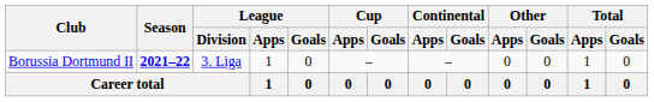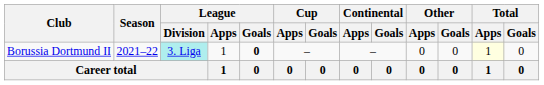Borussia Dortmund II | Season: bold -> normal
Borussia Dortmund II | League / Division: no background -> paleturquoise background
Borussia Dortmund II | League / Goals: normal -> bold
Borussia Dortmund II | Total / Apps: no background -> lightyellow background
